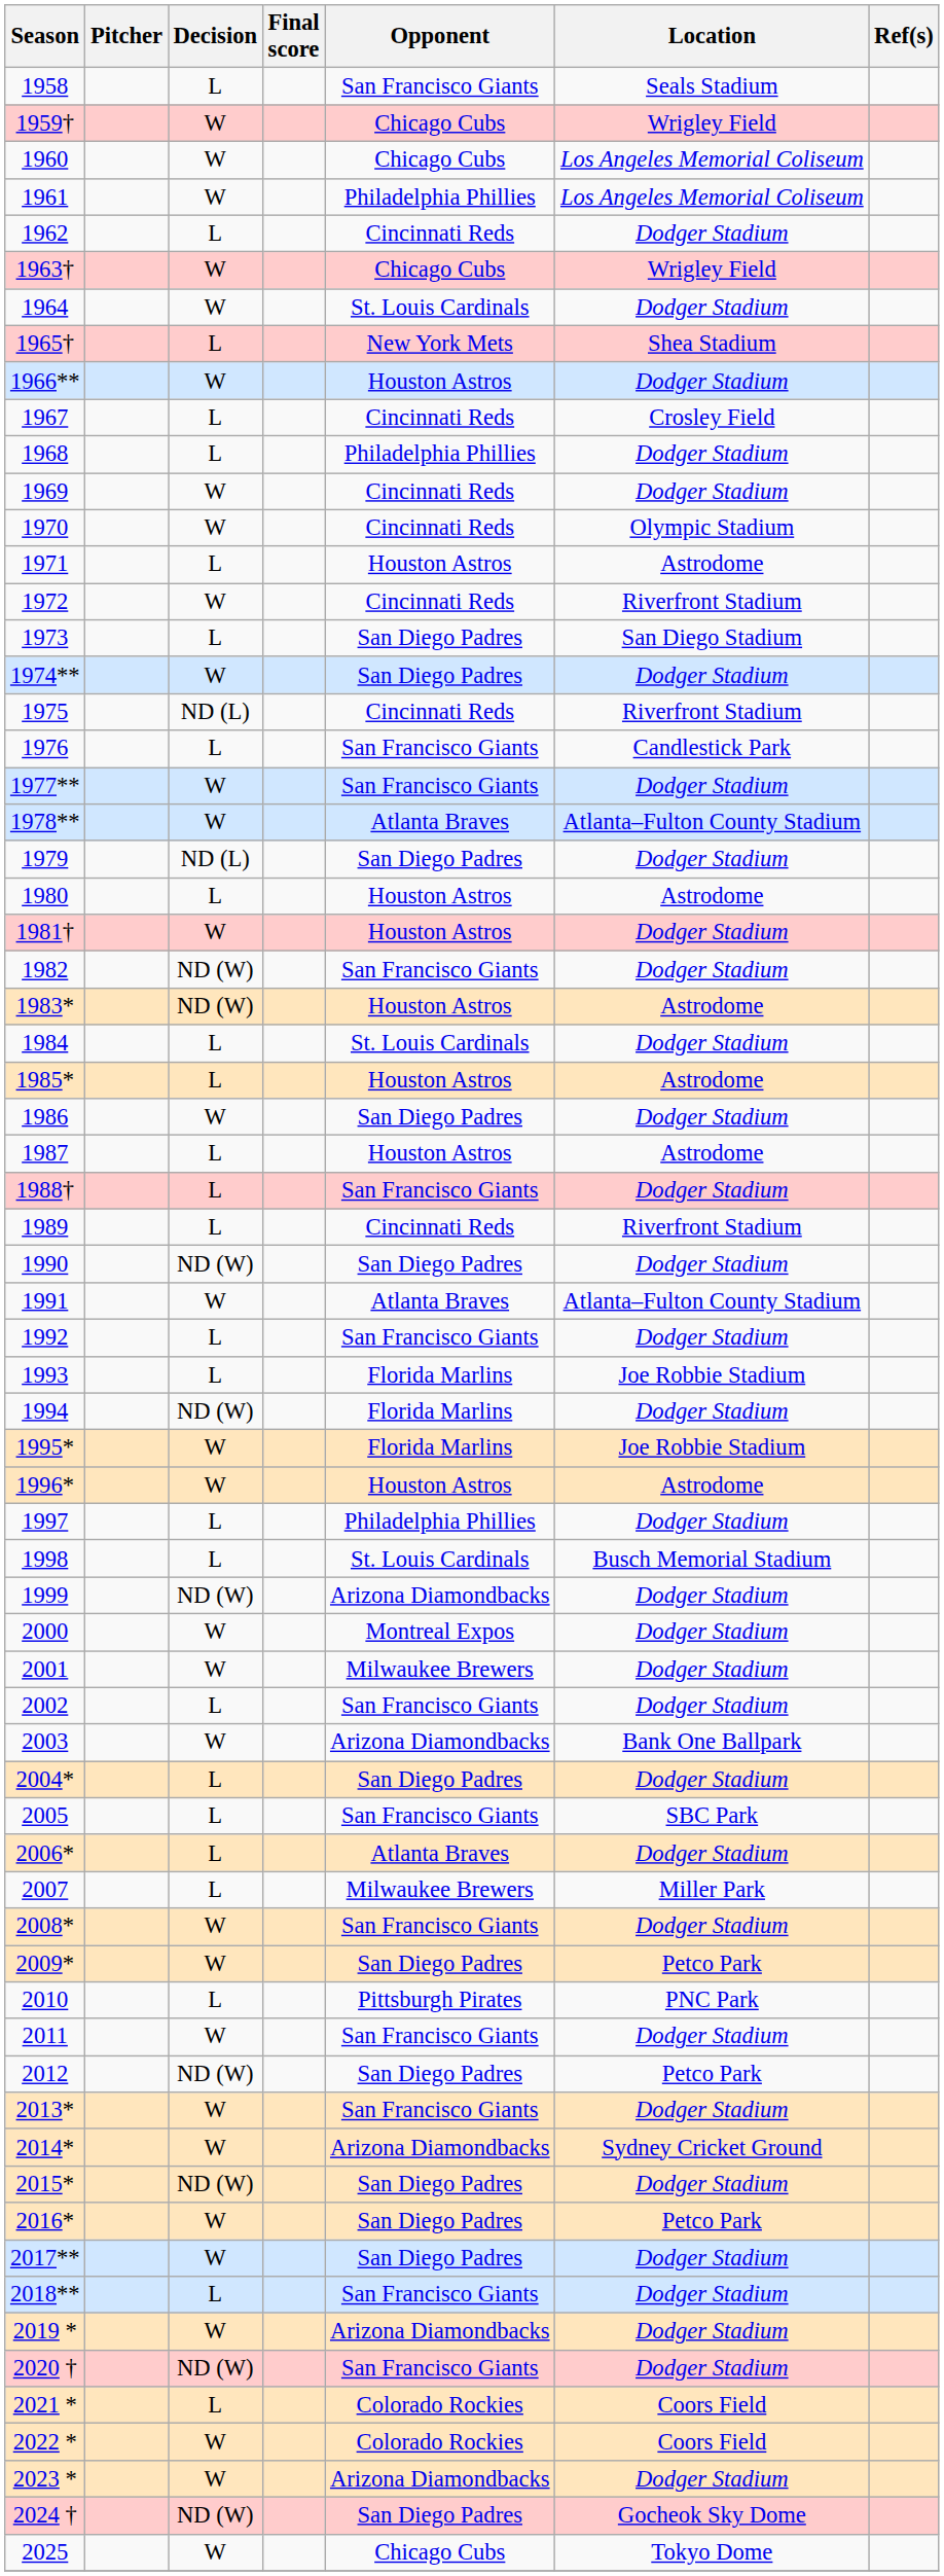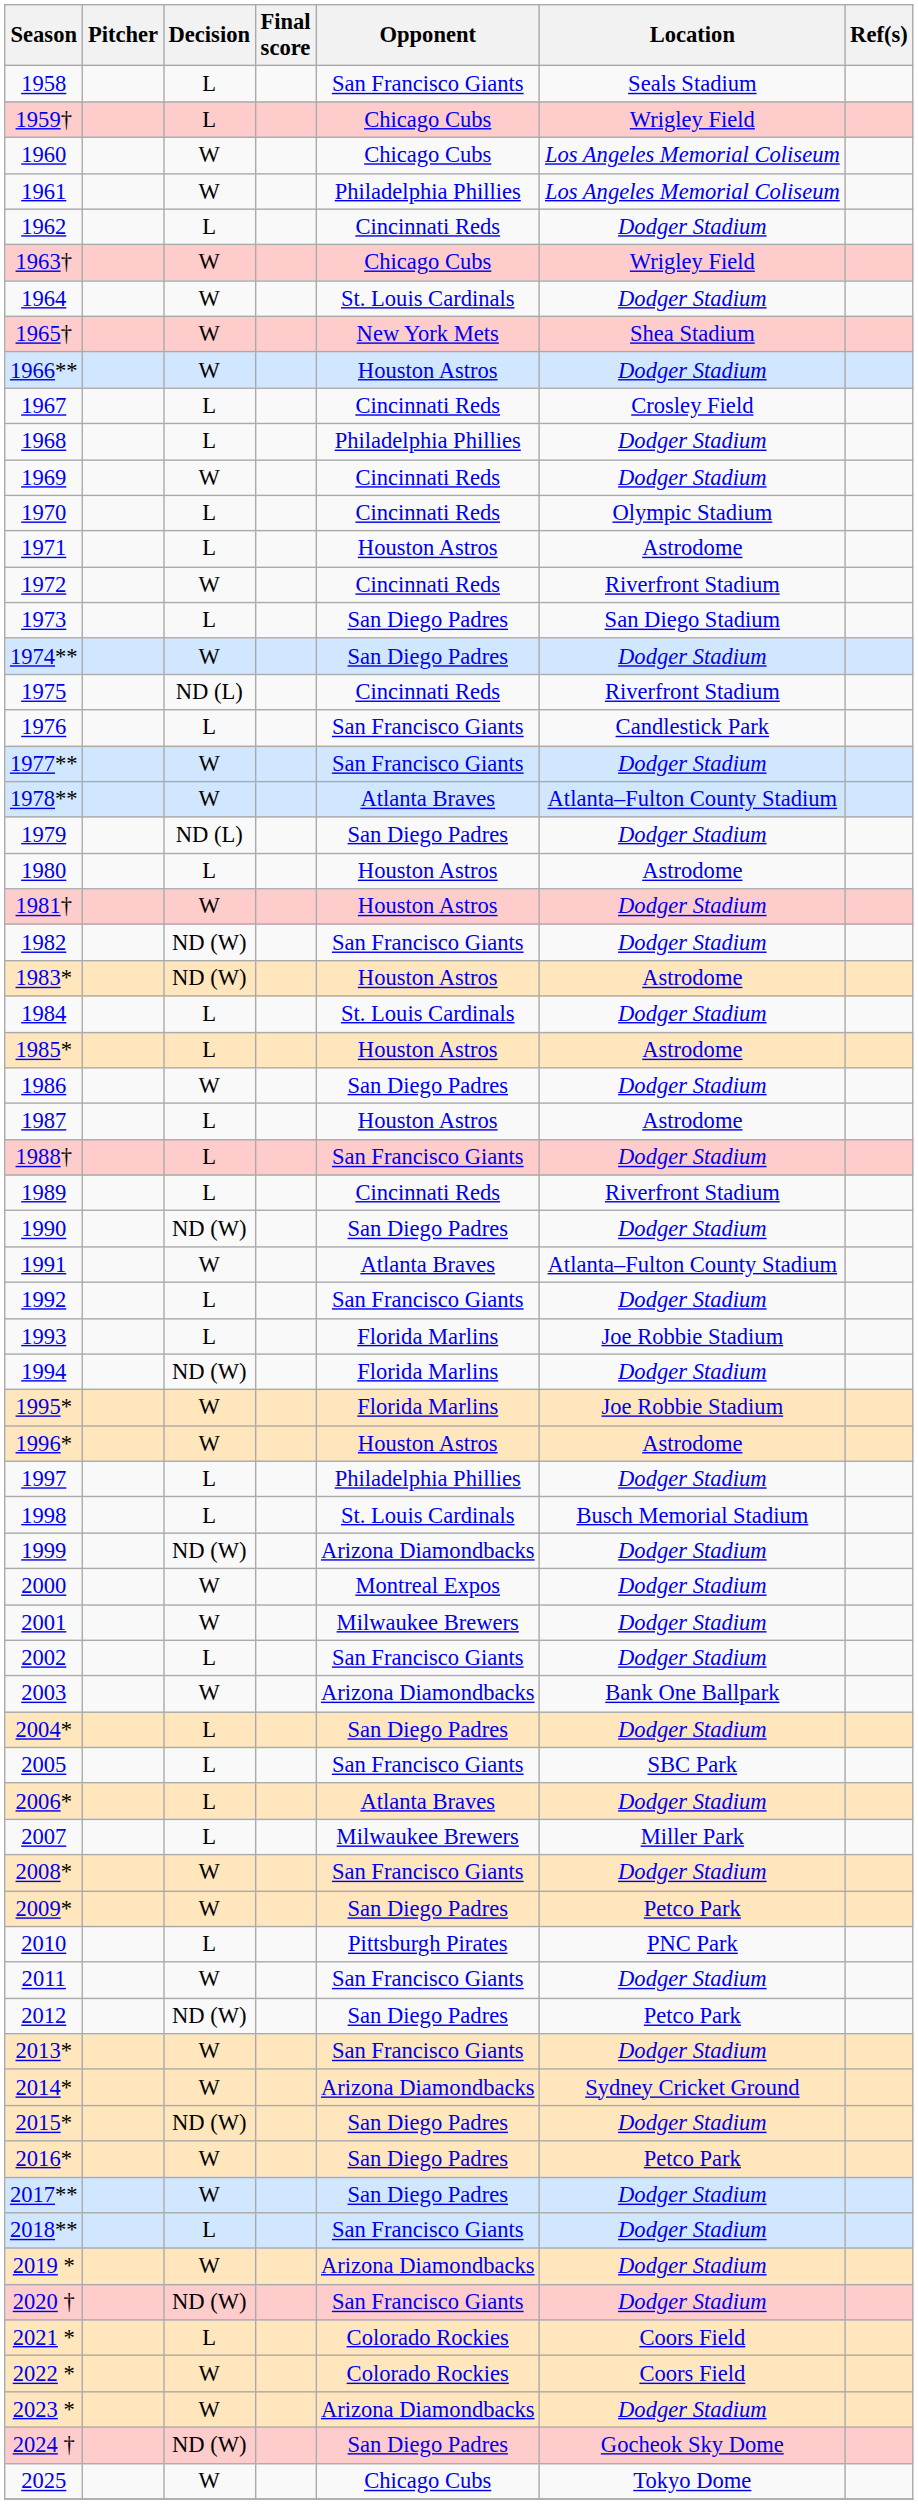1959† | Decision: W -> L
1965† | Decision: L -> W
1970 | Decision: W -> L
